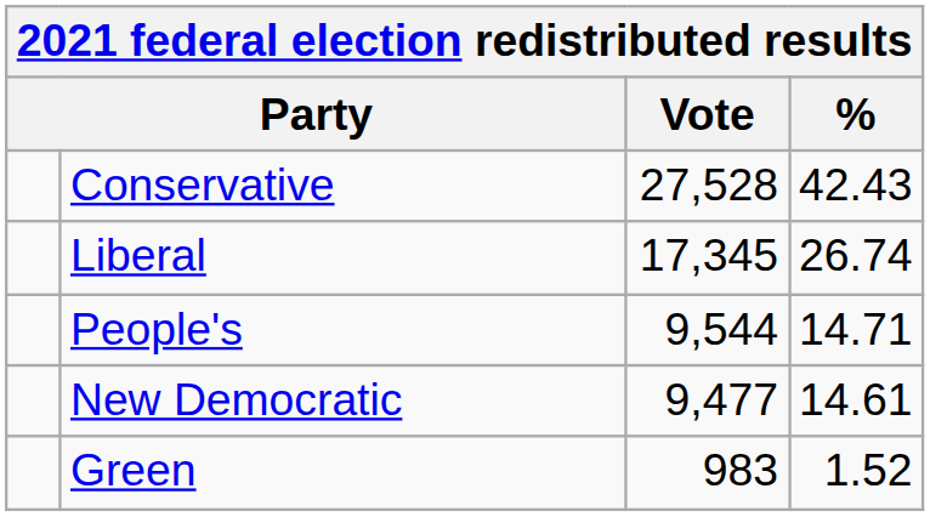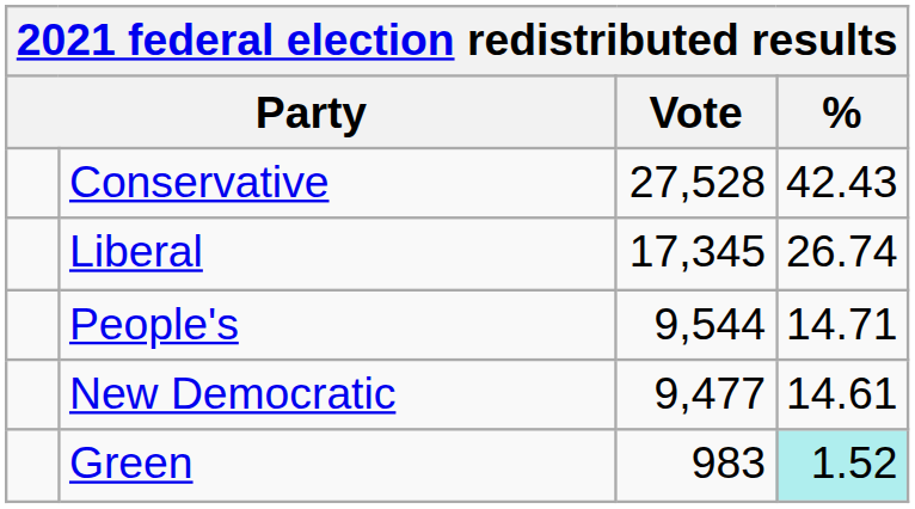Green | %: no background -> paleturquoise background
